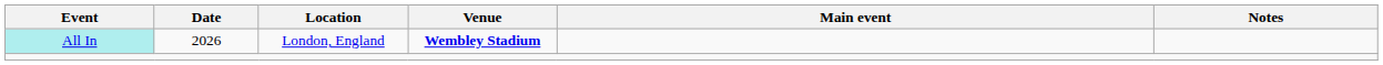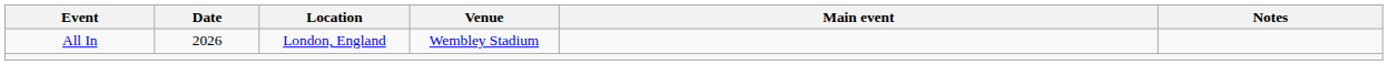row 2 | Event: paleturquoise background -> no background
row 2 | Venue: bold -> normal
